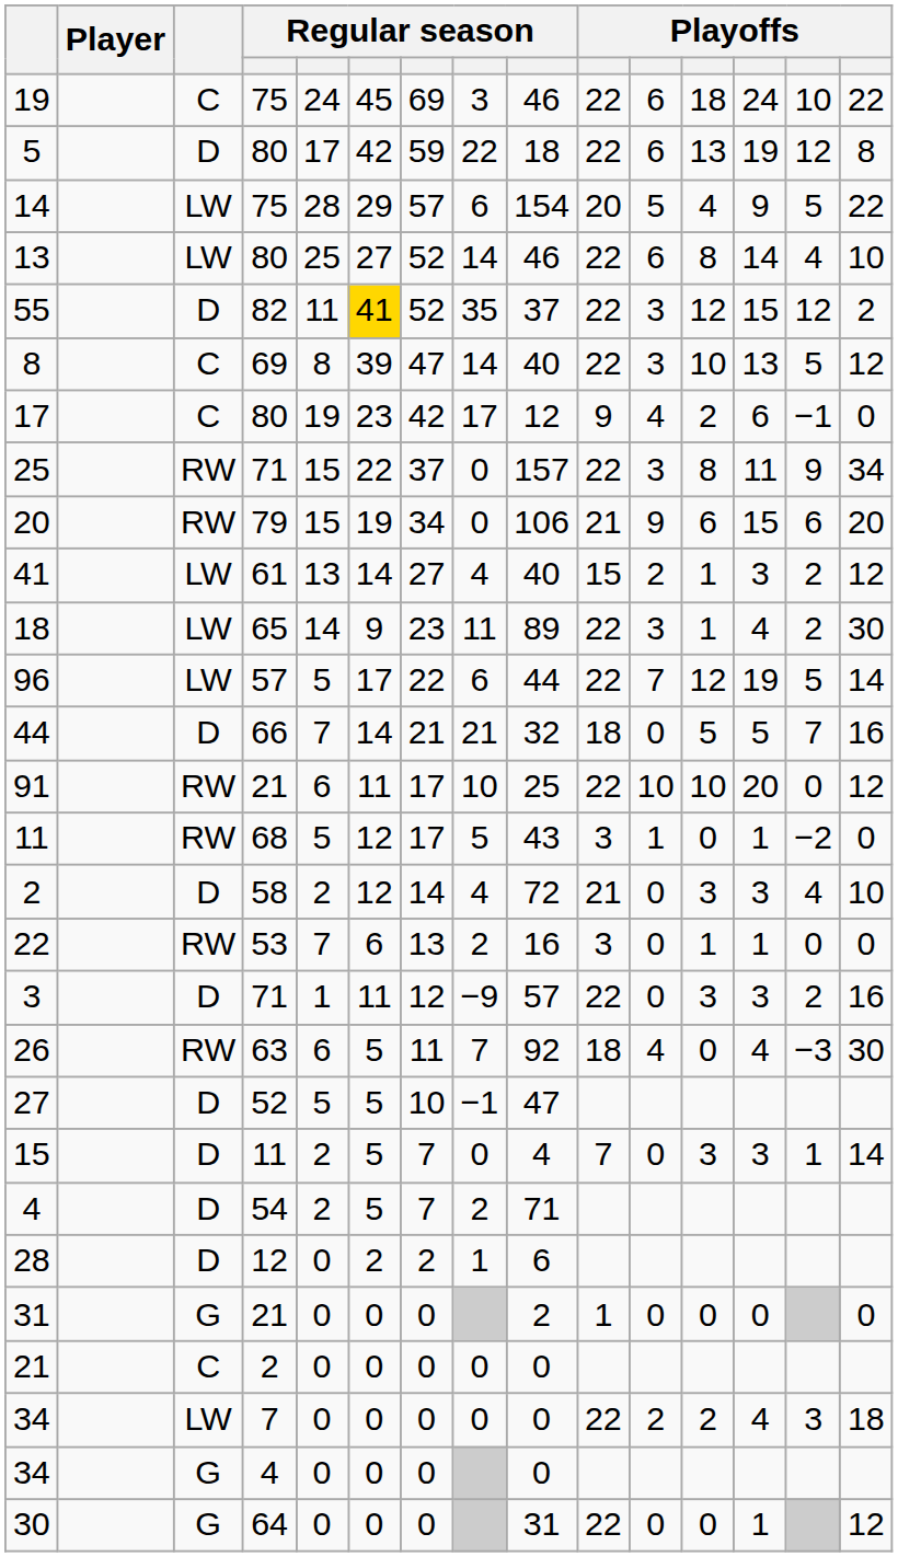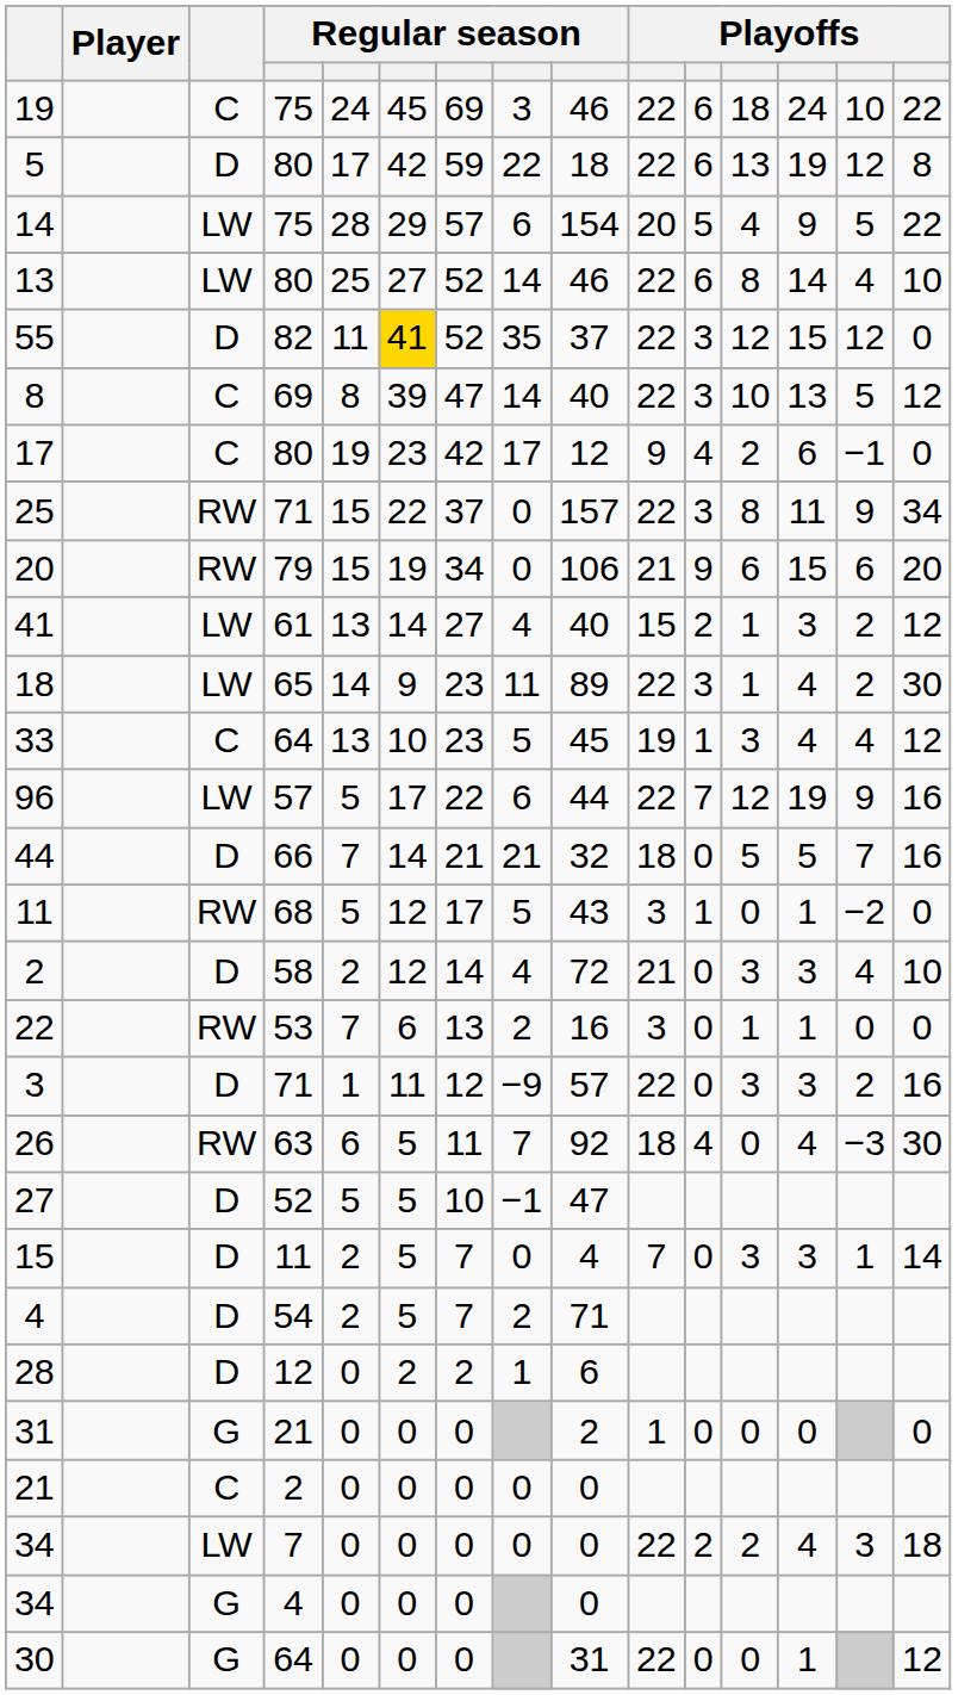55 | column 15: 2 -> 0
+ row: 33 | C | 64 | 13 | 10 | 23 | 5 | 45 | 19 | 1 | 3 | 4 | 4 | 12
96 | column 14: 5 -> 9
96 | column 15: 14 -> 16
- row: 91 | RW | 21 | 6 | 11 | 17 | 10 | 25 | 22 | 10 | 10 | 20 | 0 | 12
